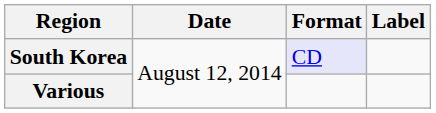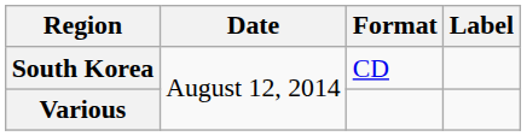South Korea | Format: lavender background -> no background
